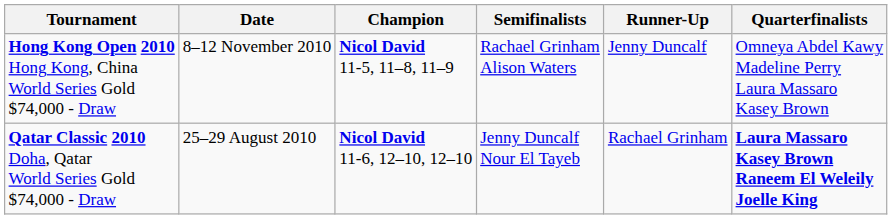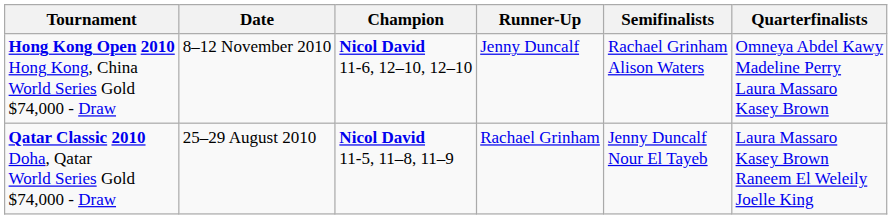columns swapped: Runner-Up <-> Semifinalists
row 2 | Champion: Nicol David 11-5, 11–8, 11–9 -> Nicol David 11-6, 12–10, 12–10
row 3 | Champion: Nicol David 11-6, 12–10, 12–10 -> Nicol David 11-5, 11–8, 11–9
row 3 | Quarterfinalists: bold -> normal
